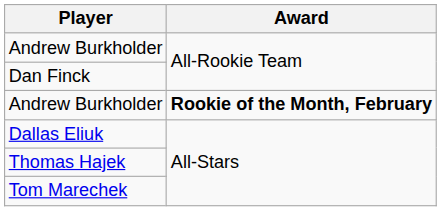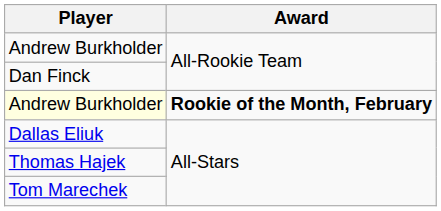row 4 | Player: no background -> lightyellow background
